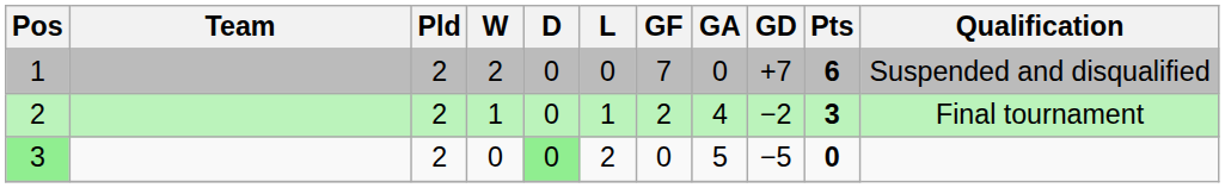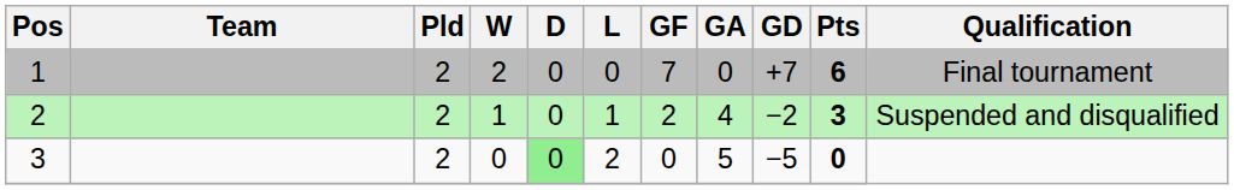row 2 | Qualification: Suspended and disqualified -> Final tournament
row 3 | Qualification: Final tournament -> Suspended and disqualified
row 4 | Pos: lightgreen background -> no background
